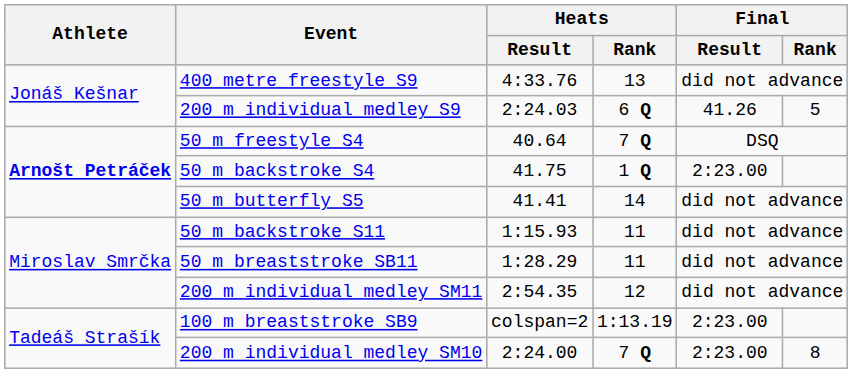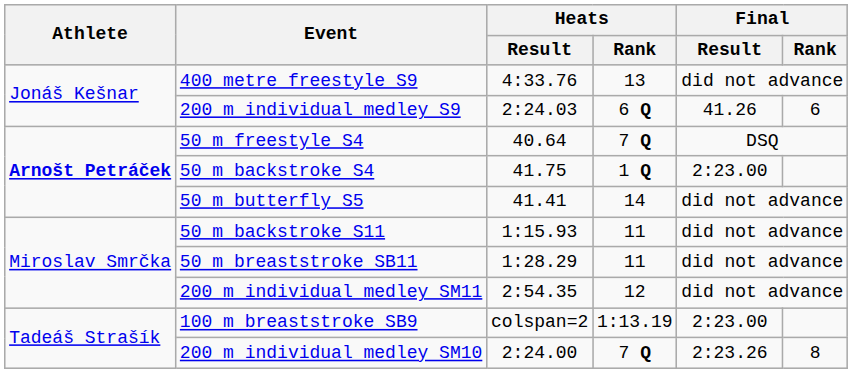200 m individual medley S9 | Final / Rank: 5 -> 6
200 m individual medley SM10 | Final / Result: 2:23.00 -> 2:23.26
